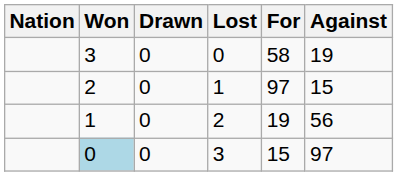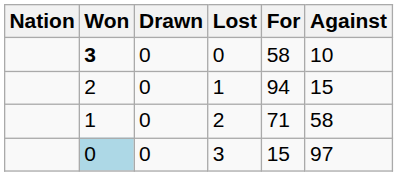row 2 | Won: normal -> bold
row 2 | Against: 19 -> 10
row 3 | For: 97 -> 94
row 4 | For: 19 -> 71
row 4 | Against: 56 -> 58
